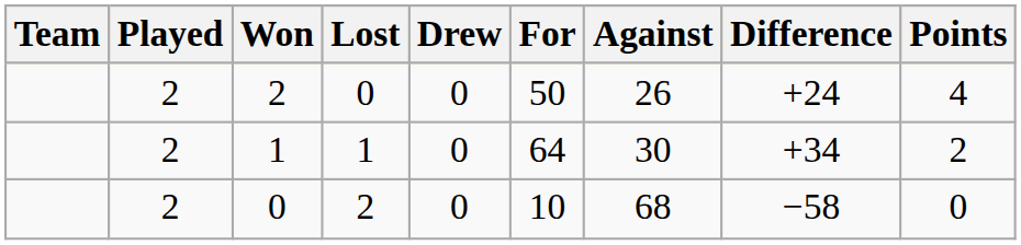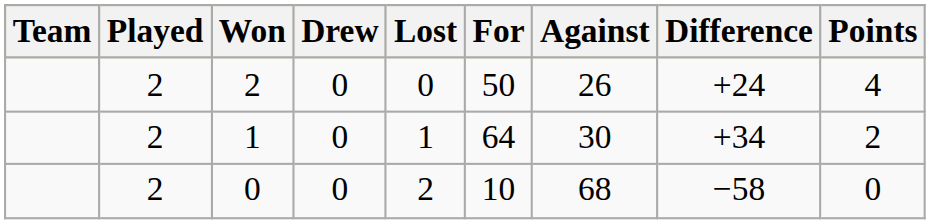columns swapped: Drew <-> Lost
